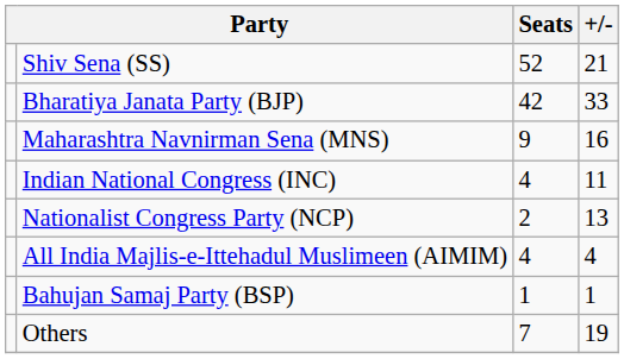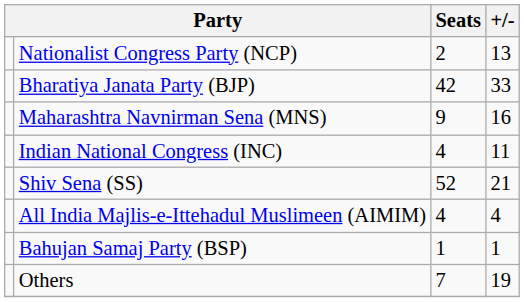rows swapped: Shiv Sena (SS) <-> Nationalist Congress Party (NCP)
